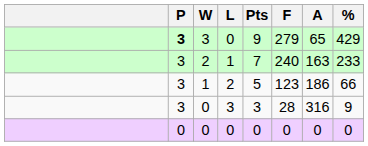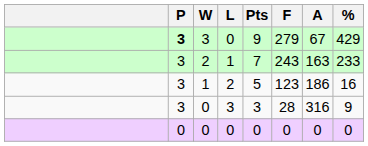row 2 | A: 65 -> 67
row 3 | F: 240 -> 243
row 4 | %: 66 -> 16
